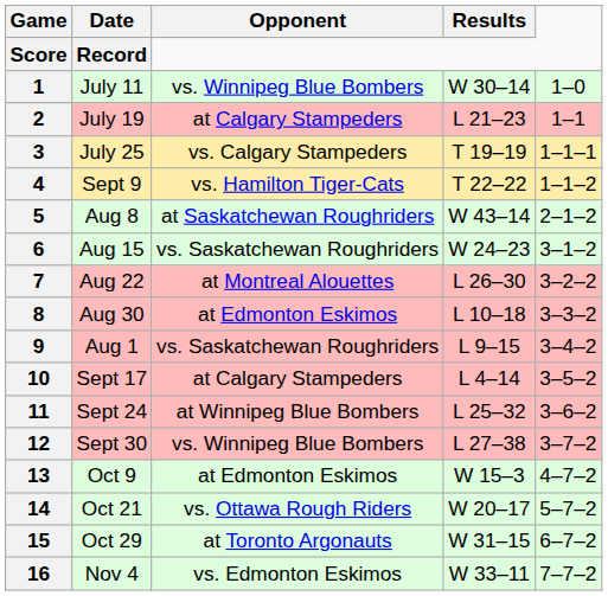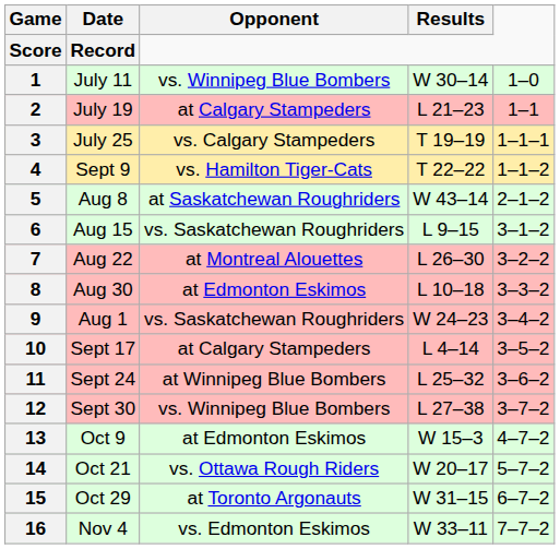6 | Results: W 24–23 -> L 9–15
9 | Results: L 9–15 -> W 24–23
